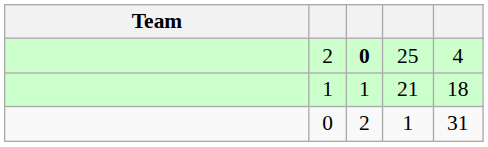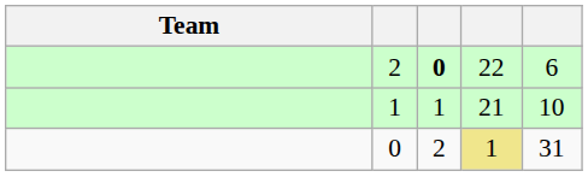row 2 | column 4: 25 -> 22
row 2 | column 5: 4 -> 6
row 3 | column 5: 18 -> 10
row 4 | column 4: no background -> khaki background
